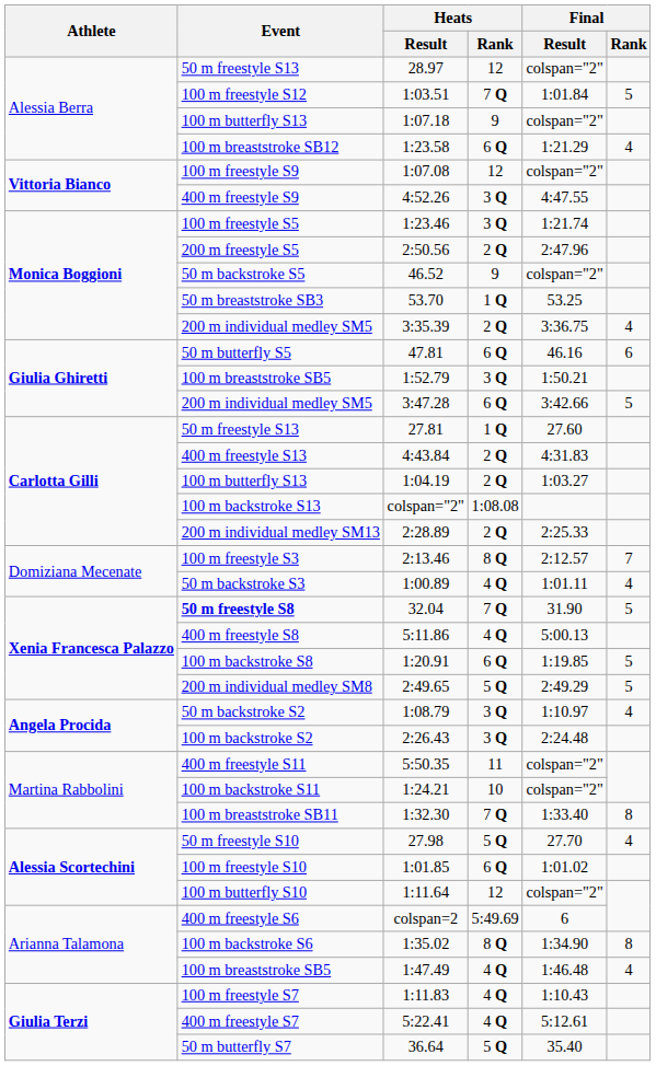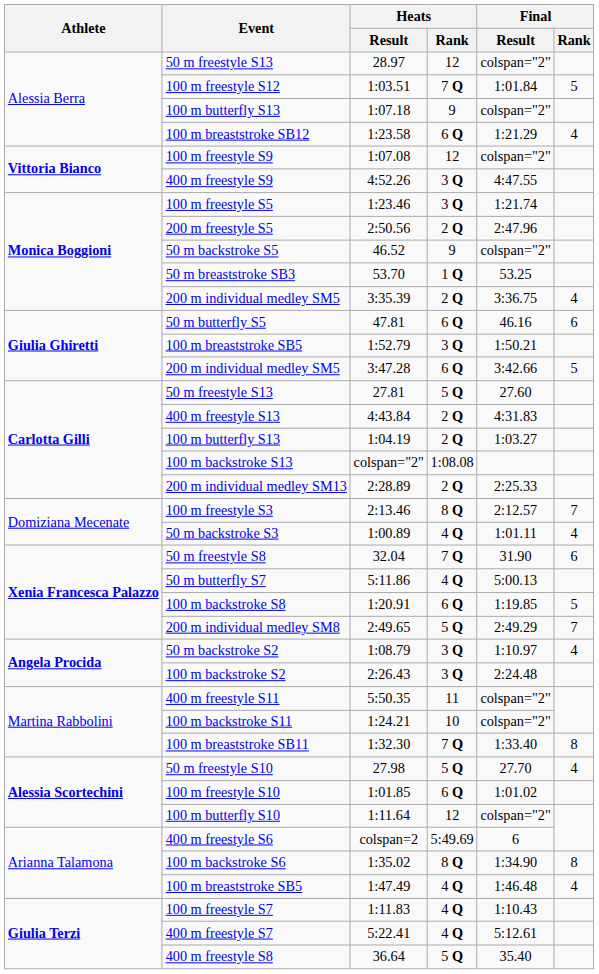27.81 | Heats / Rank: 1 Q -> 5 Q
32.04 | Event: bold -> normal
32.04 | Final / Rank: 5 -> 6
5:11.86 | Event: 400 m freestyle S8 -> 50 m butterfly S7
2:49.65 | Final / Rank: 5 -> 7
36.64 | Event: 50 m butterfly S7 -> 400 m freestyle S8
